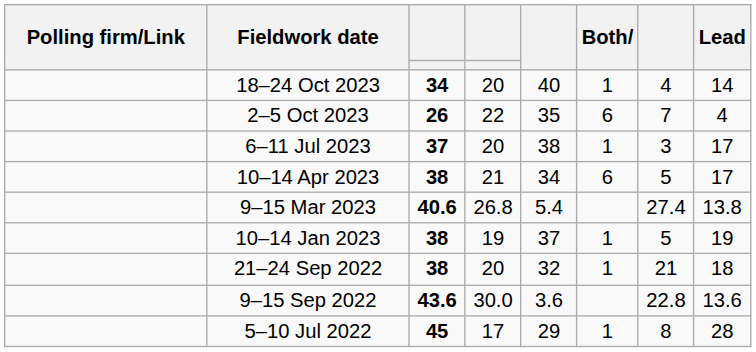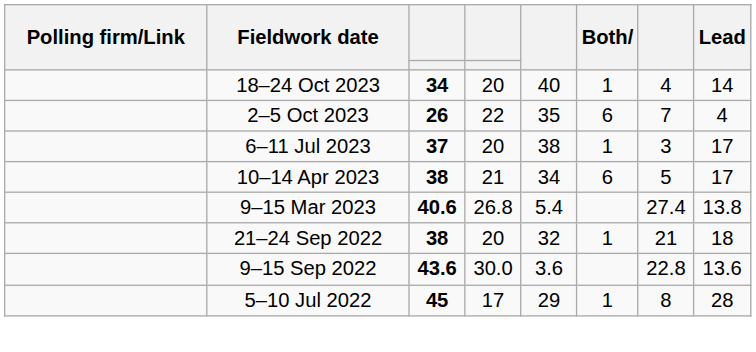- row: 10–14 Jan 2023 | 38 | 19 | 37 | 1 | 5 | 19
